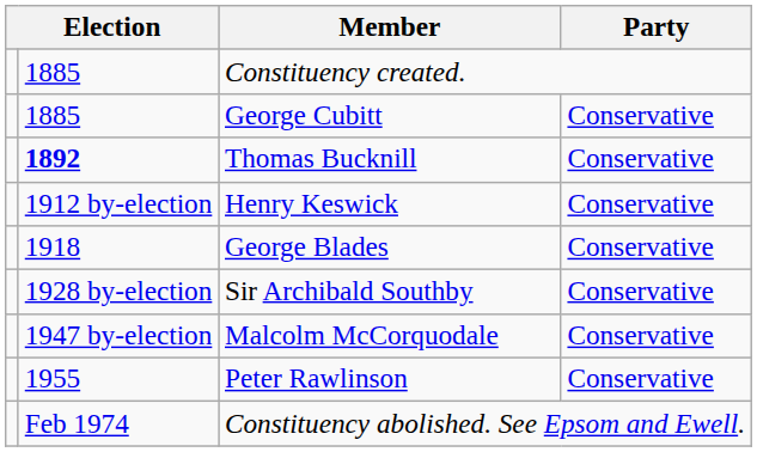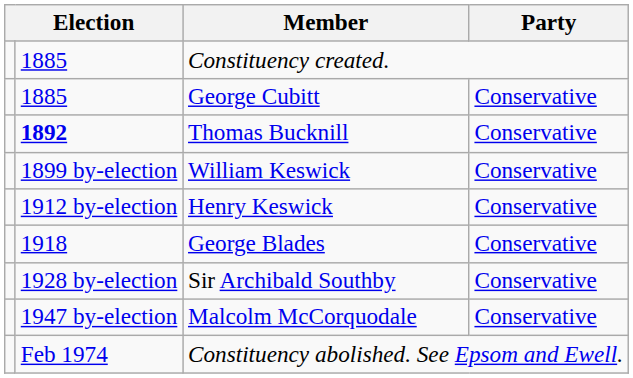+ row: 1899 by-election | William Keswick | Conservative
- row: 1955 | Peter Rawlinson | Conservative
